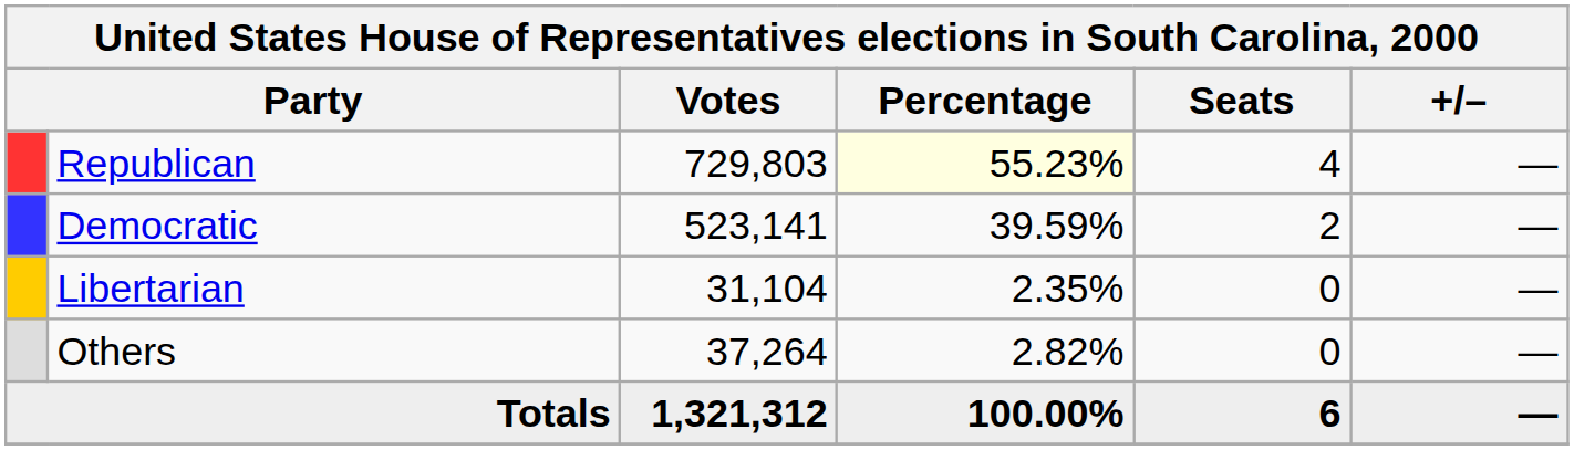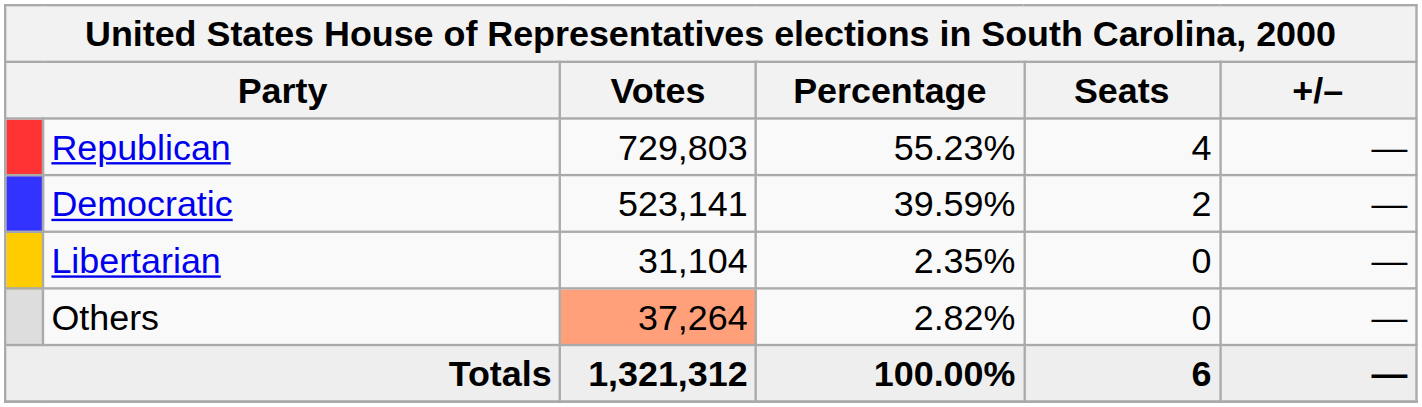Republican | Percentage: lightyellow background -> no background
Others | Votes: no background -> lightsalmon background
